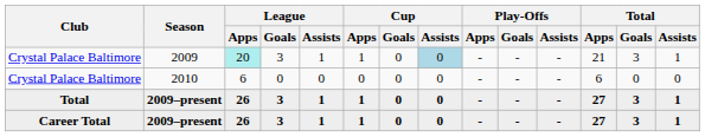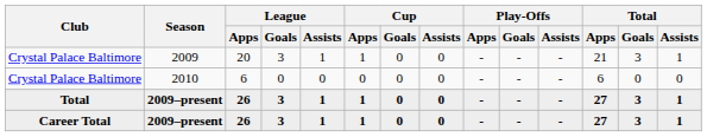Crystal Palace Baltimore / 2009 | League / Apps: paleturquoise background -> no background
Crystal Palace Baltimore / 2009 | Cup / Assists: lightblue background -> no background
